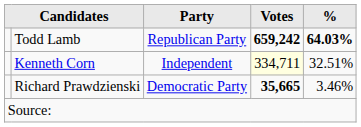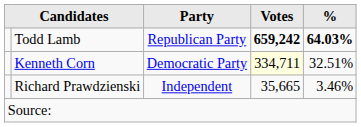Kenneth Corn | Party: Independent -> Democratic Party
Richard Prawdzienski | Party: Democratic Party -> Independent
Richard Prawdzienski | Votes: bold -> normal
